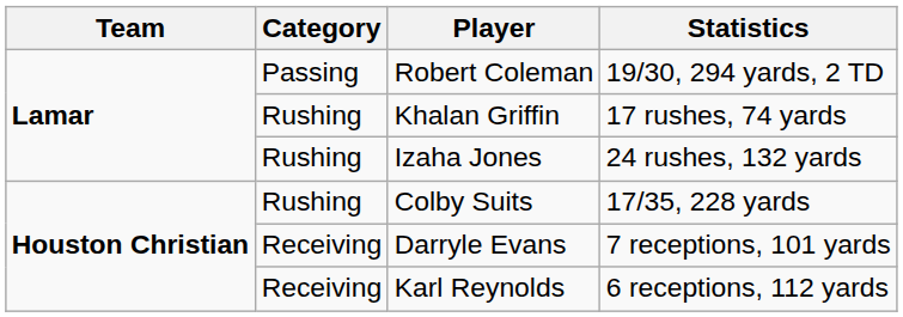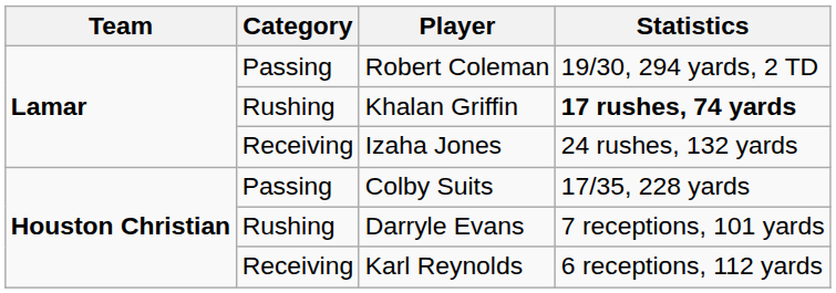Khalan Griffin | Statistics: normal -> bold
Izaha Jones | Category: Rushing -> Receiving
Colby Suits | Category: Rushing -> Passing
Darryle Evans | Category: Receiving -> Rushing
